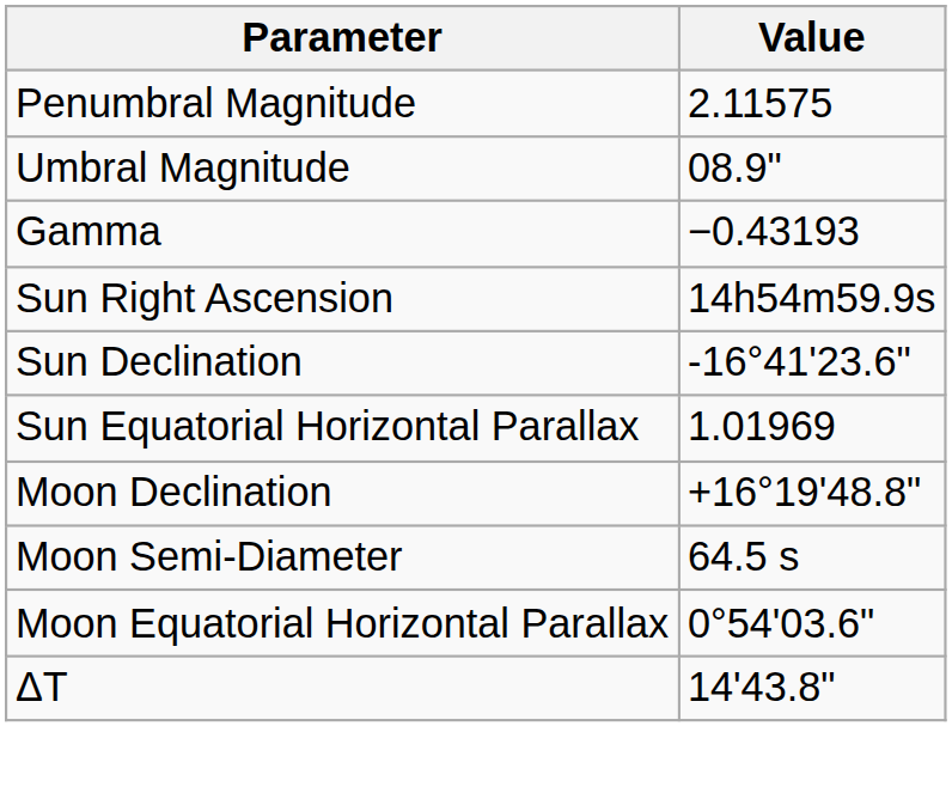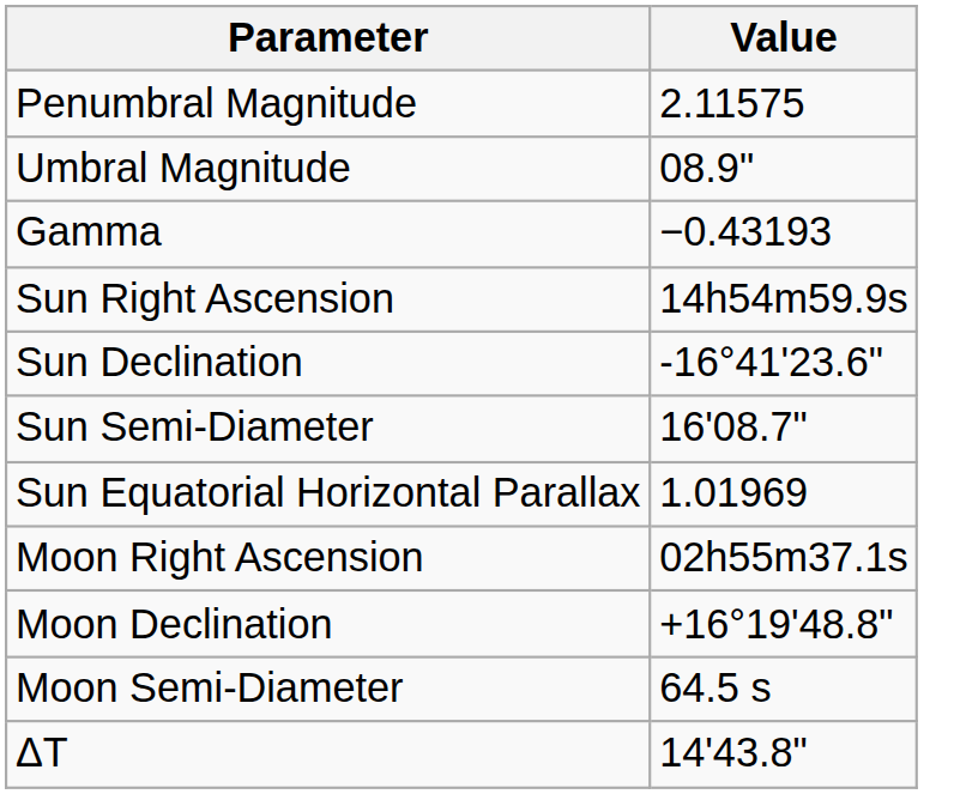+ row: Sun Semi-Diameter | 16'08.7"
+ row: Moon Right Ascension | 02h55m37.1s
- row: Moon Equatorial Horizontal Parallax | 0°54'03.6"
